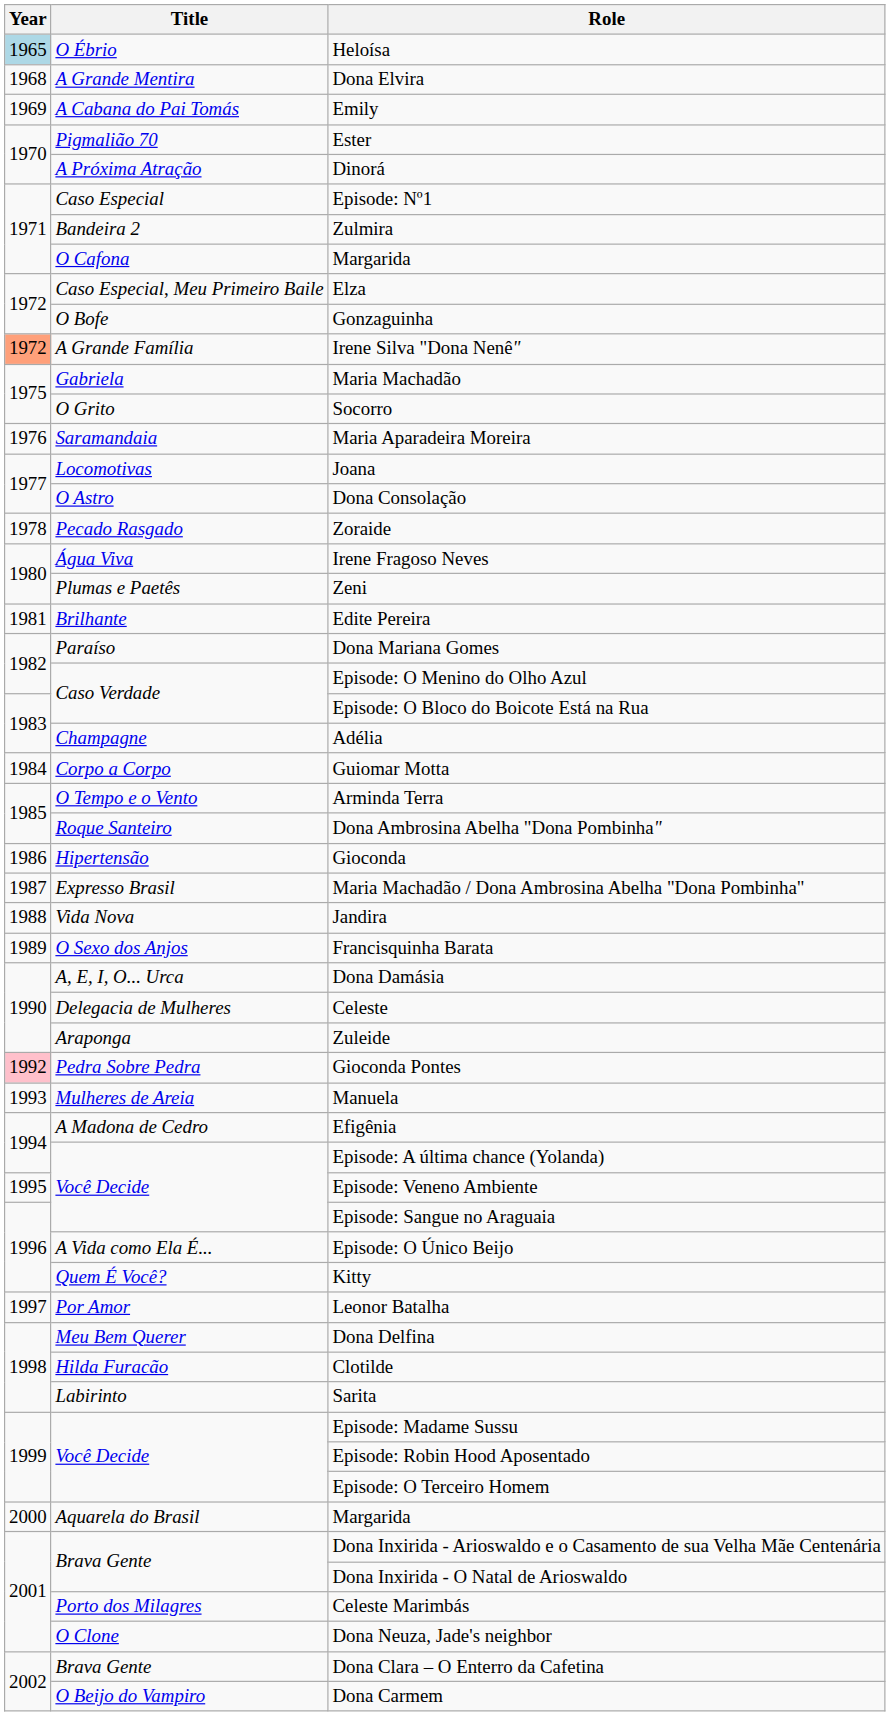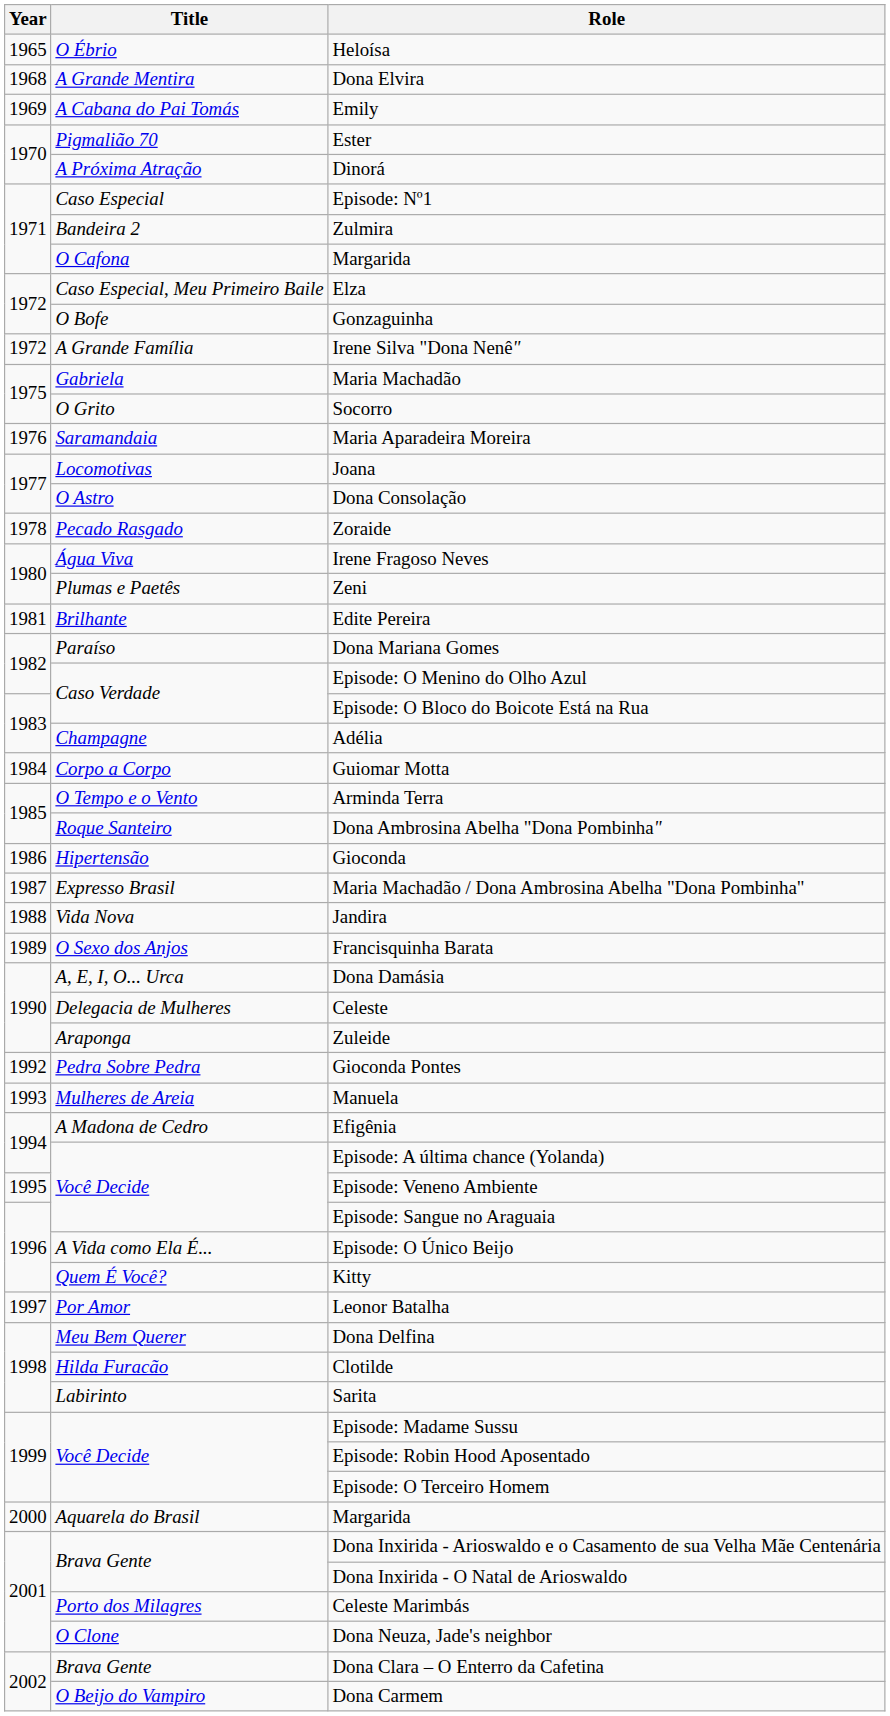Heloísa | Year: lightblue background -> no background
Irene Silva "Dona Nenê" | Year: lightsalmon background -> no background
Gioconda Pontes | Year: pink background -> no background
